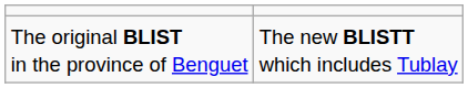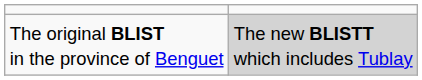The original BLIST in the province of Benguet | column 2: no background -> lightgrey background
